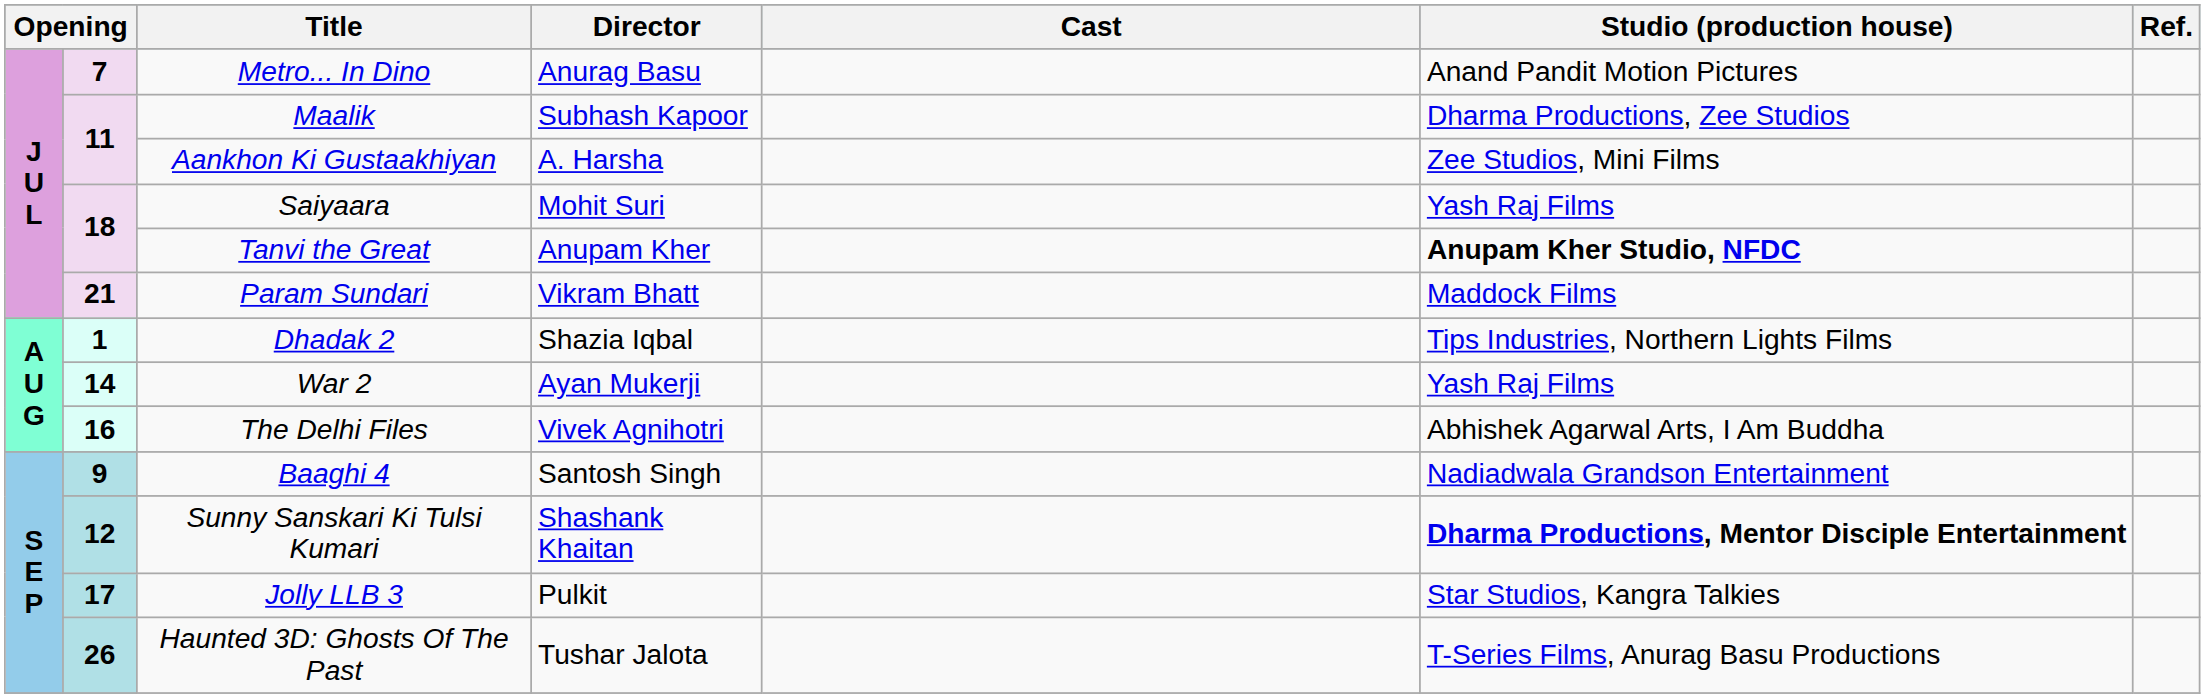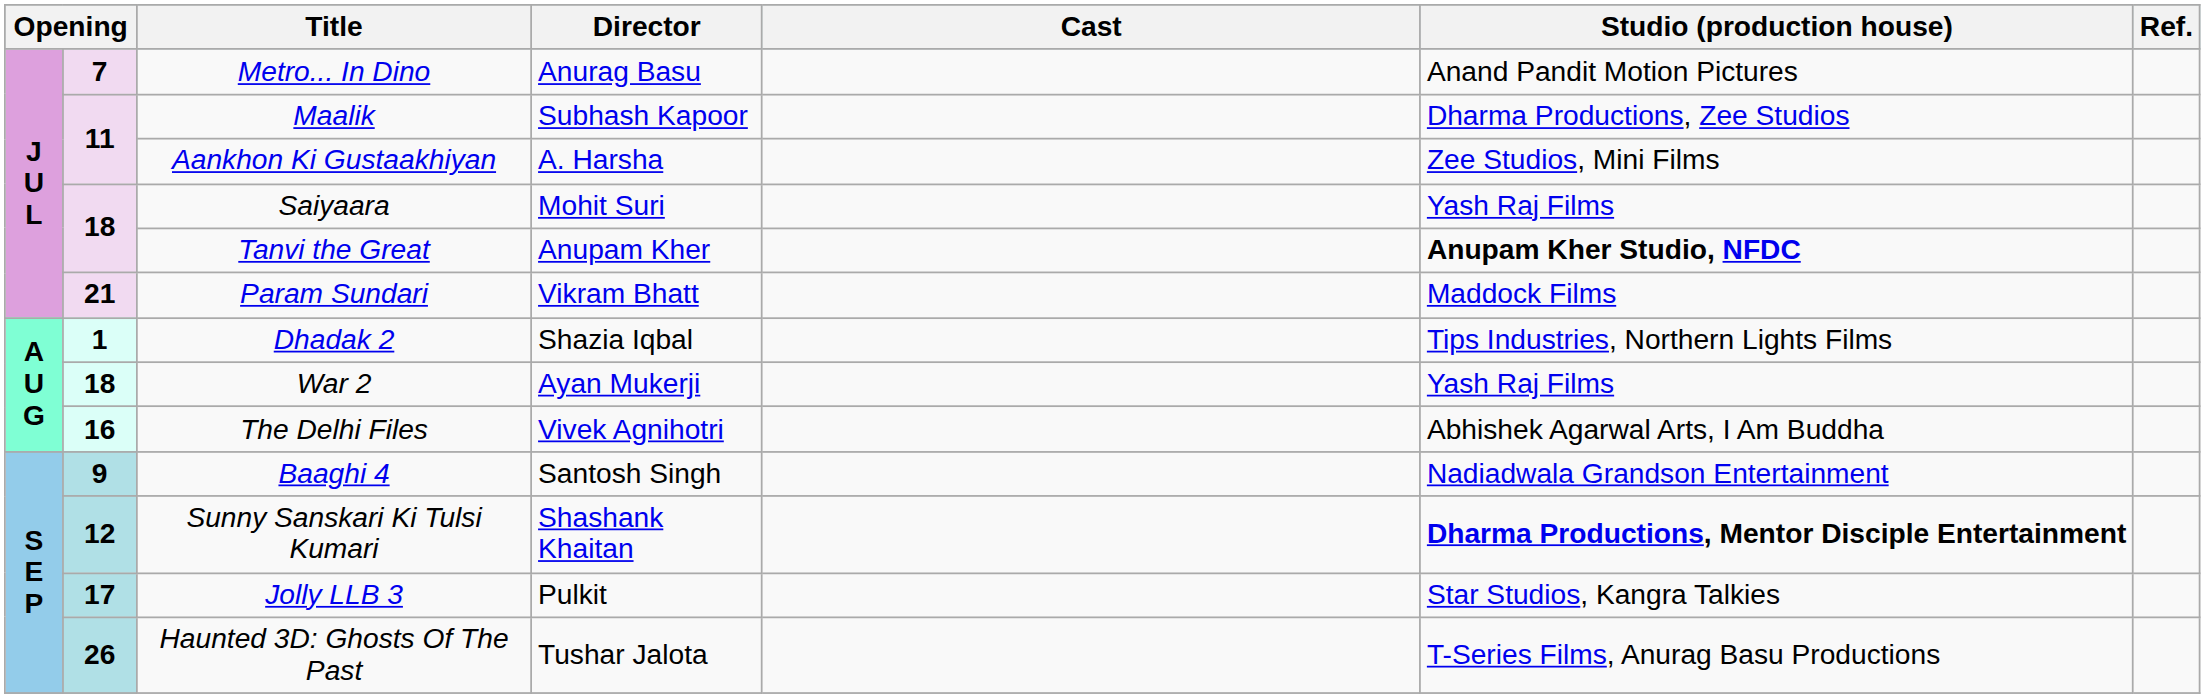War 2 | column 2: 14 -> 18
